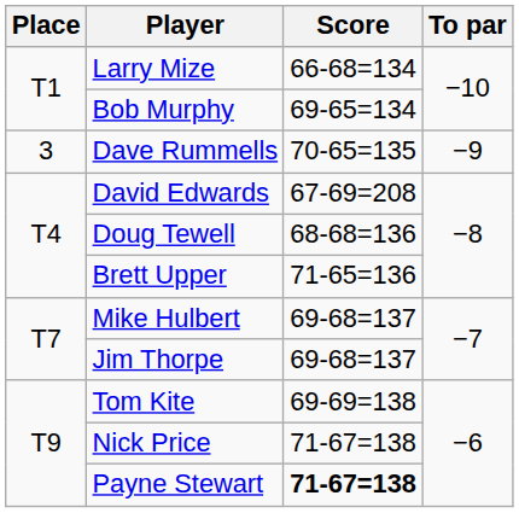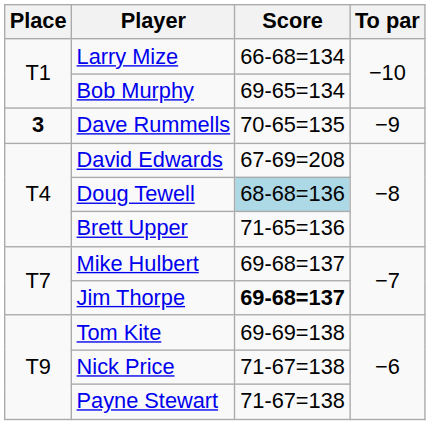Dave Rummells | Place: normal -> bold
Doug Tewell | Score: no background -> lightblue background
Jim Thorpe | Score: normal -> bold
Payne Stewart | Score: bold -> normal
